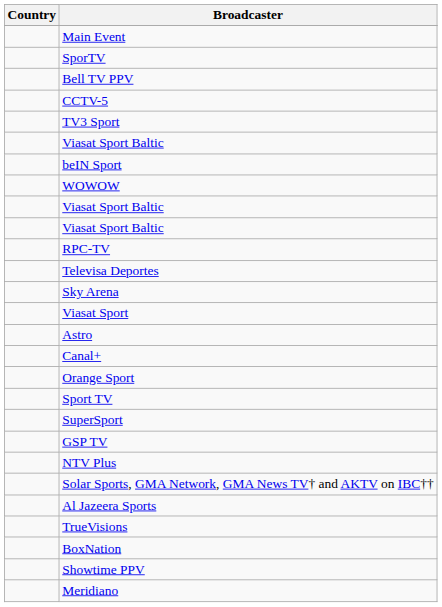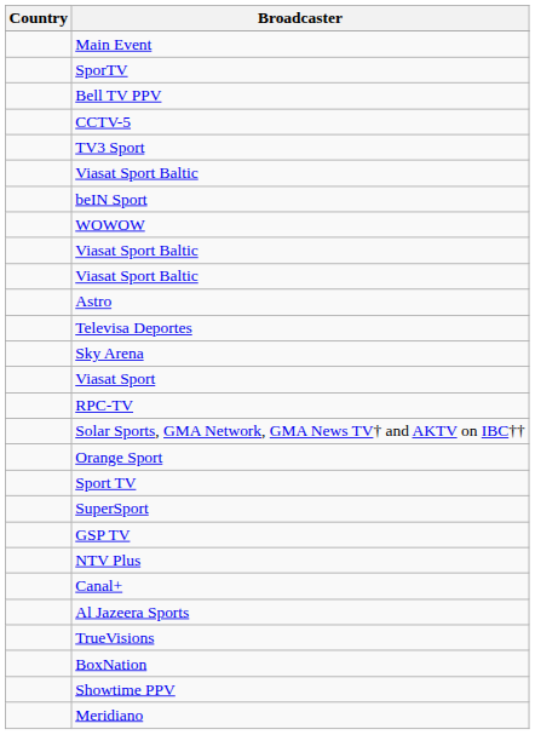row 12 | Broadcaster: RPC-TV -> Astro
row 16 | Broadcaster: Astro -> RPC-TV
row 17 | Broadcaster: Canal+ -> Solar Sports, GMA Network, GMA News TV† and AKTV on IBC††
row 23 | Broadcaster: Solar Sports, GMA Network, GMA News TV† and AKTV on IBC†† -> Canal+
